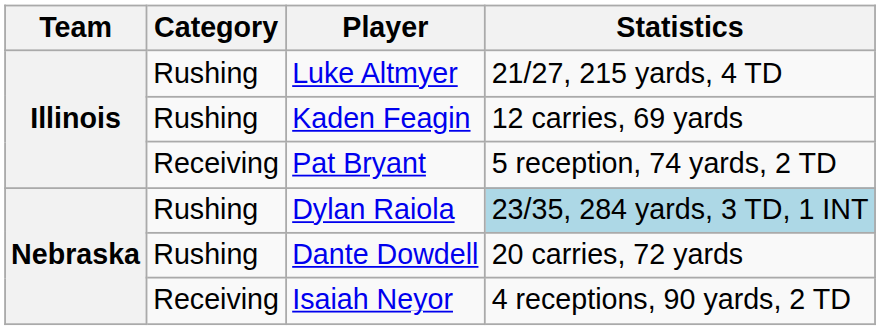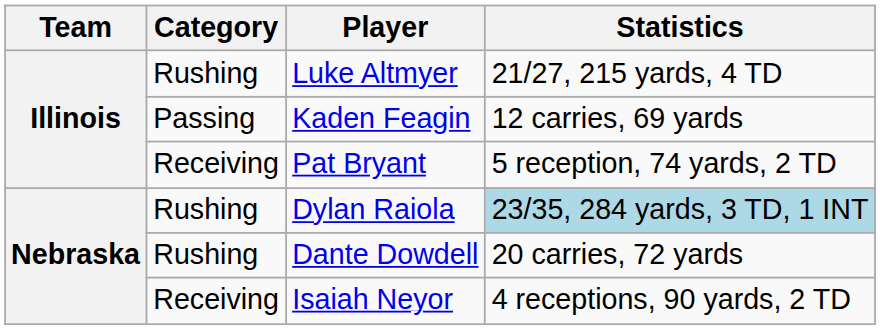Kaden Feagin | Category: Rushing -> Passing
